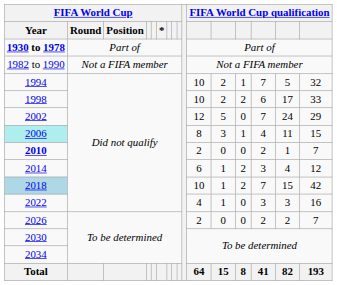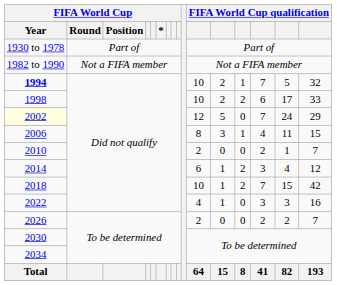1930 to 1978 | FIFA World Cup / Year: bold -> normal
1994 | FIFA World Cup / Year: normal -> bold
2002 | FIFA World Cup / Year: no background -> lightyellow background
2006 | FIFA World Cup / Year: paleturquoise background -> no background
2010 | FIFA World Cup / Year: bold -> normal
2018 | FIFA World Cup / Year: lightblue background -> no background
